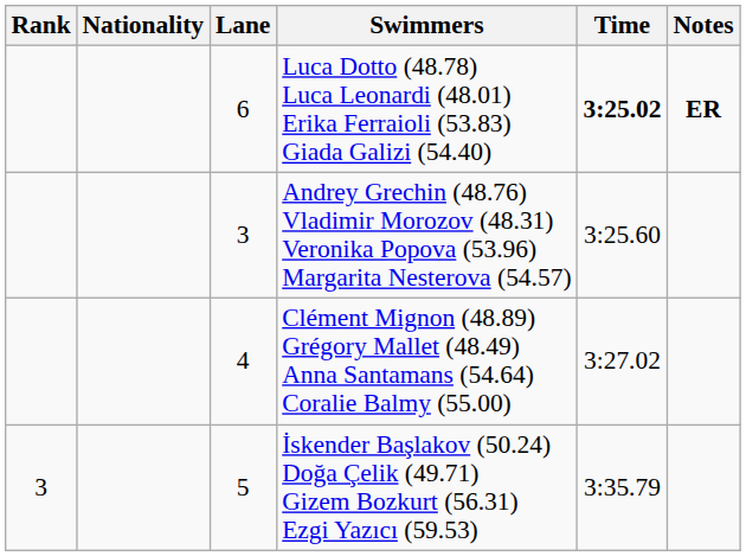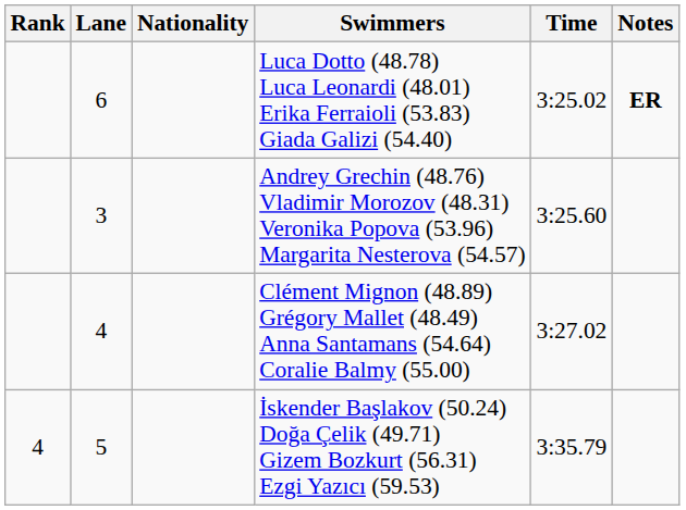columns swapped: Lane <-> Nationality
row 2 | Time: bold -> normal
row 5 | Rank: 3 -> 4
